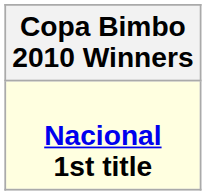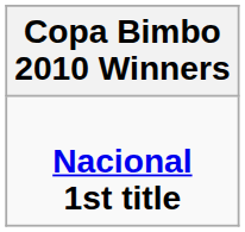row 2 | column 1: lightyellow background -> no background
